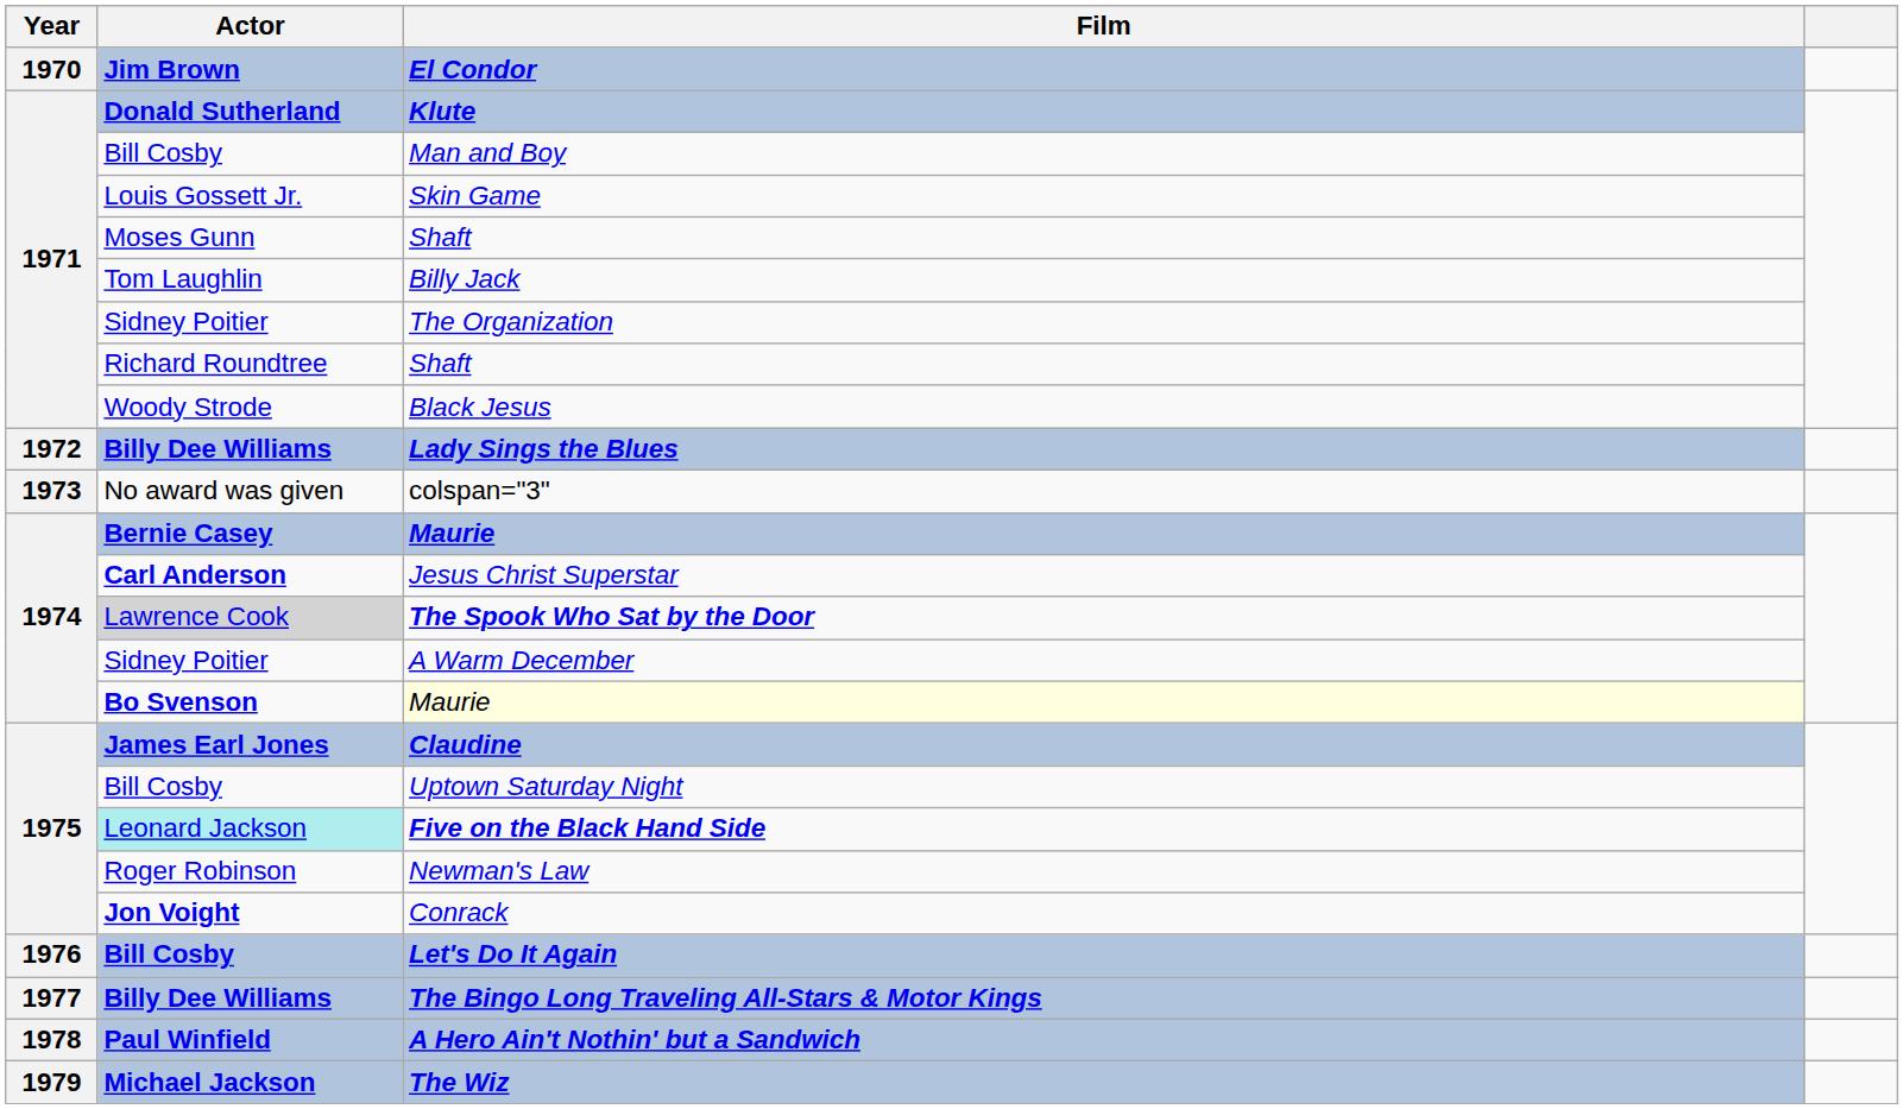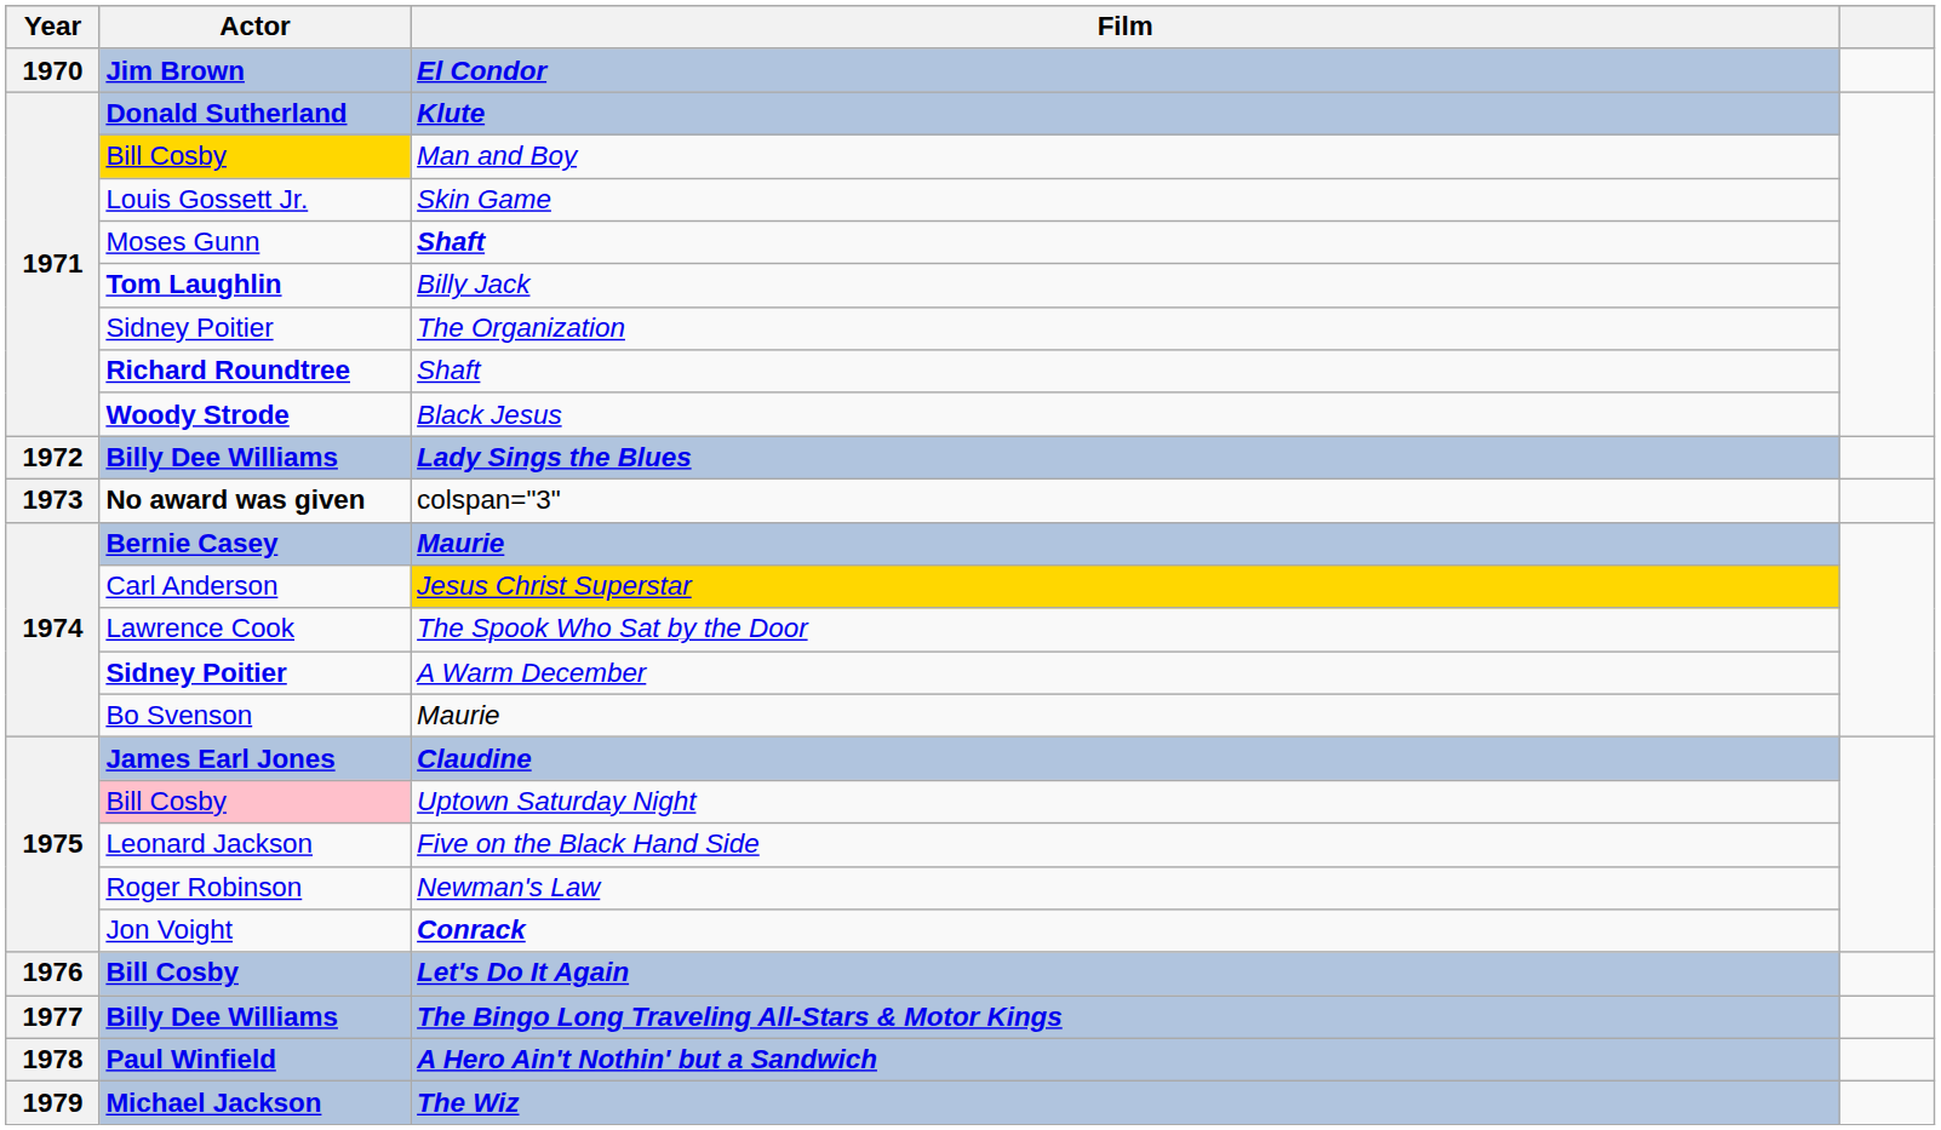Man and Boy | Actor: no background -> gold background
Moses Gunn / Shaft | Film: normal -> bold
Billy Jack | Actor: normal -> bold
Richard Roundtree / Shaft | Actor: normal -> bold
Black Jesus | Actor: normal -> bold
colspan="3" | Actor: normal -> bold
Jesus Christ Superstar | Actor: bold -> normal
Jesus Christ Superstar | Film: no background -> gold background
The Spook Who Sat by the Door | Actor: lightgrey background -> no background
The Spook Who Sat by the Door | Film: bold -> normal
A Warm December | Actor: normal -> bold
Bo Svenson / Maurie | Actor: bold -> normal
Bo Svenson / Maurie | Film: lightyellow background -> no background
Uptown Saturday Night | Actor: no background -> pink background
Five on the Black Hand Side | Actor: paleturquoise background -> no background
Five on the Black Hand Side | Film: bold -> normal
Conrack | Actor: bold -> normal
Conrack | Film: normal -> bold
